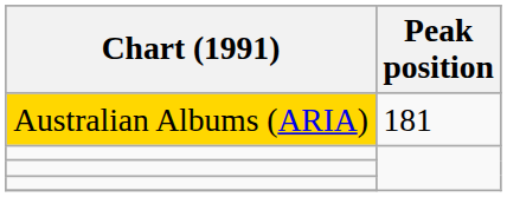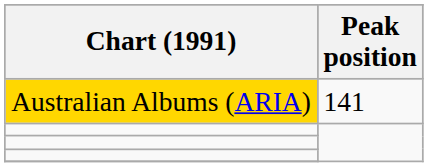row 2 | Peak position: 181 -> 141
